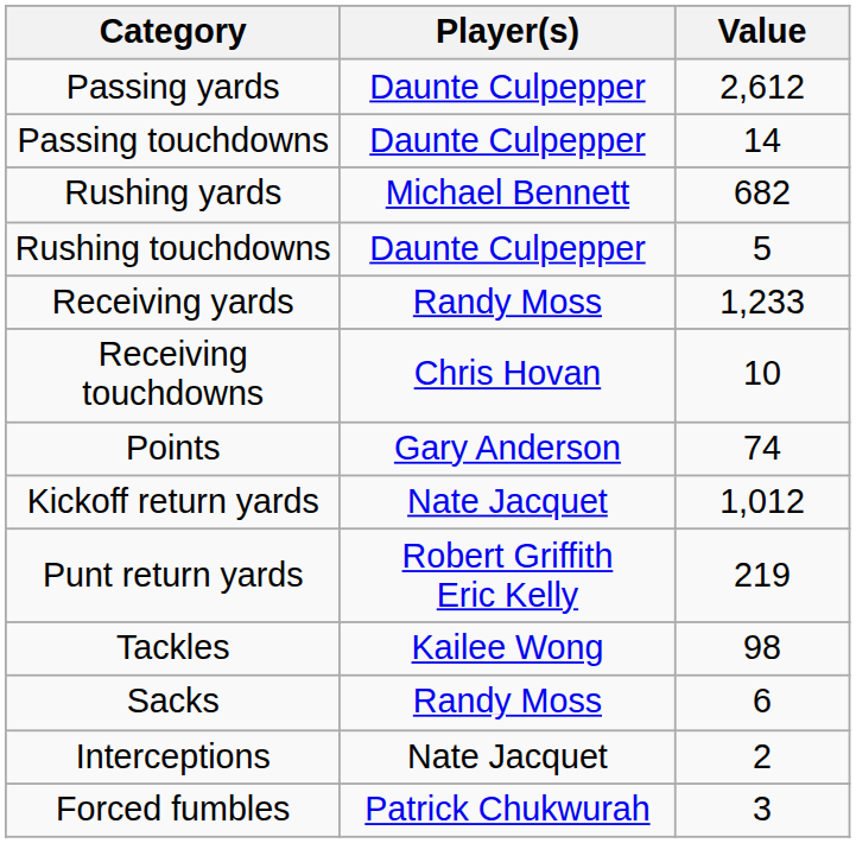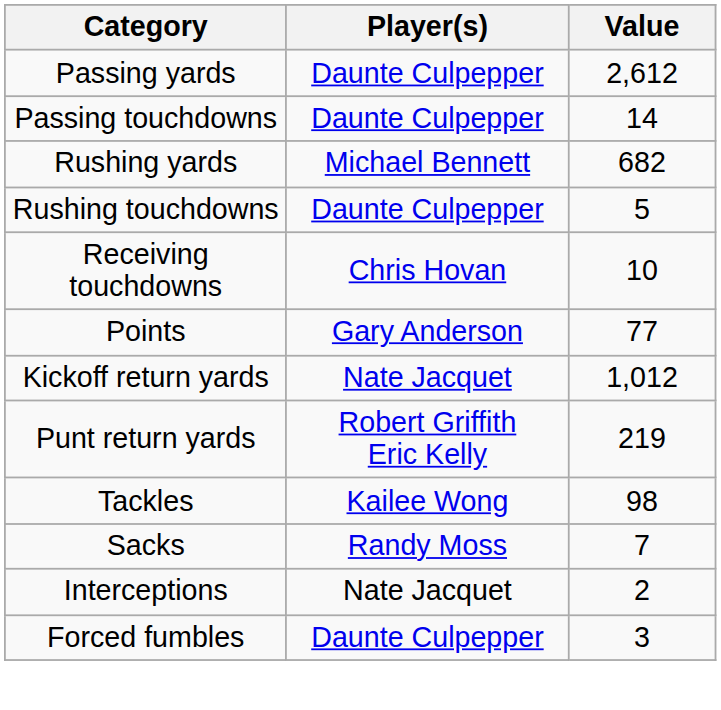- row: Receiving yards | Randy Moss | 1,233
Points | Value: 74 -> 77
Sacks | Value: 6 -> 7
Forced fumbles | Player(s): Patrick Chukwurah -> Daunte Culpepper
